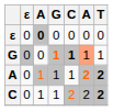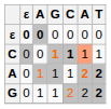row 2 | ε: normal -> bold
row 3 | column 1: G -> C
row 5 | column 1: C -> G
